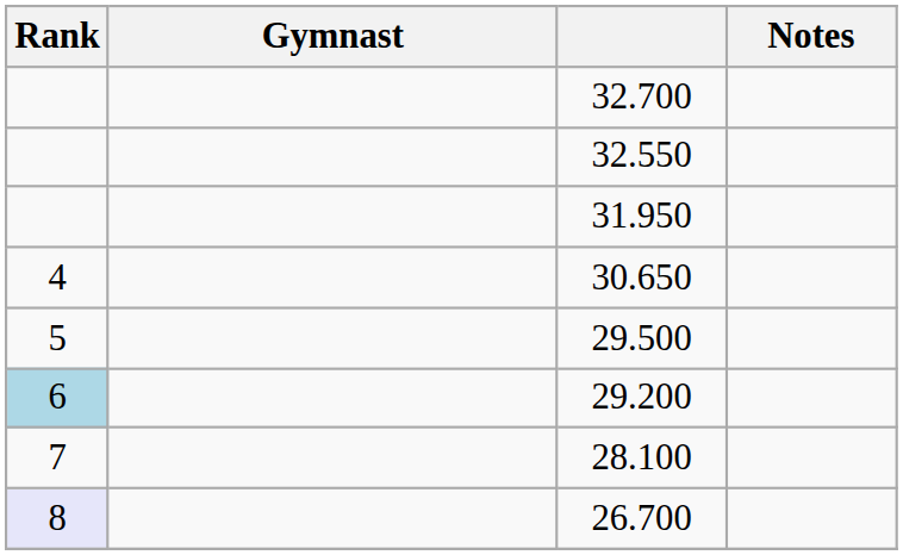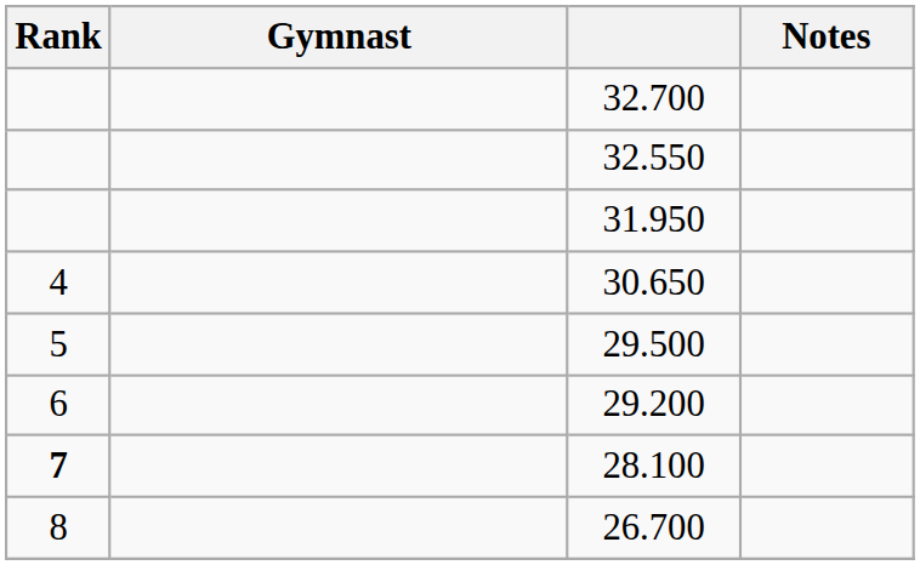29.200 | Rank: lightblue background -> no background
28.100 | Rank: normal -> bold
26.700 | Rank: lavender background -> no background
